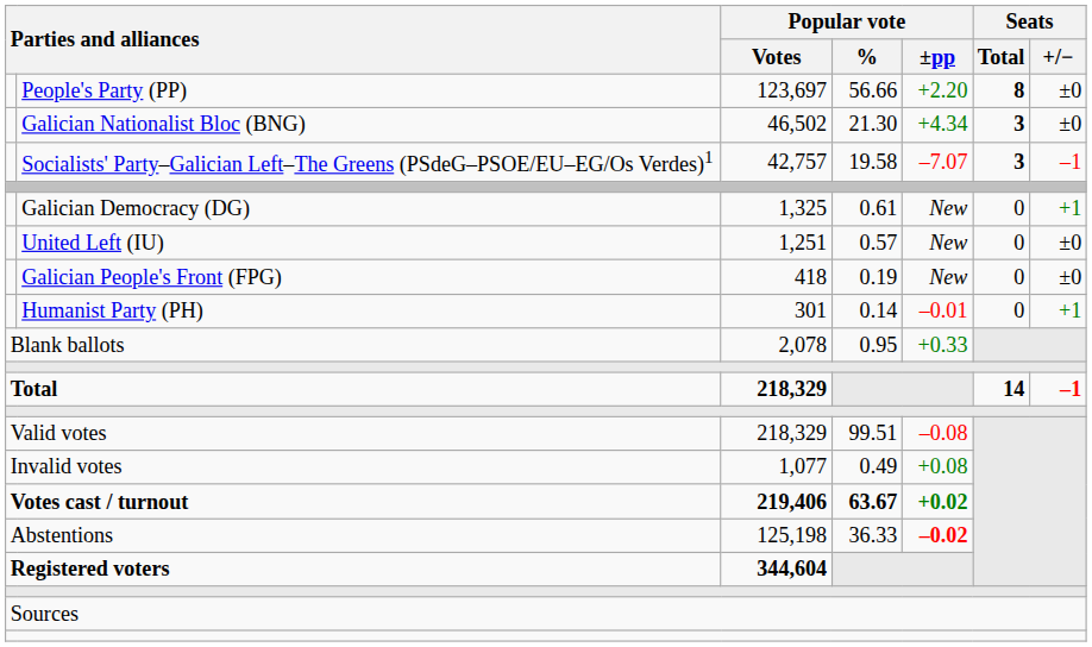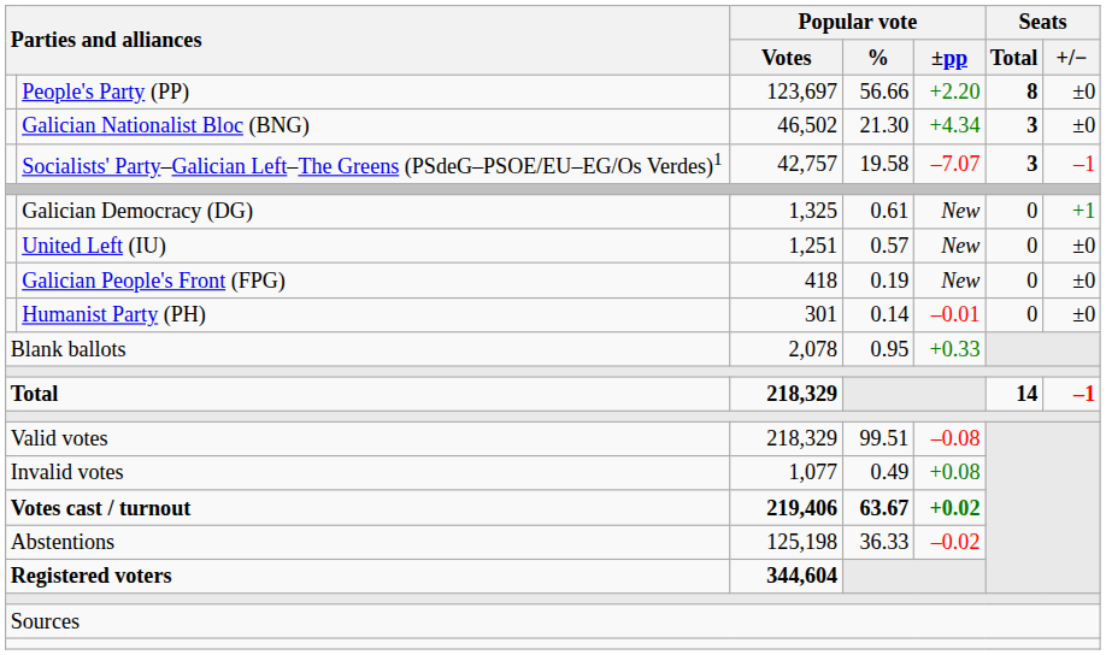Humanist Party (PH) | Seats / +/−: +1 -> ±0
Abstentions | Popular vote / ±pp: bold -> normal
